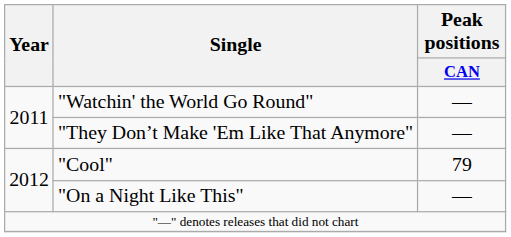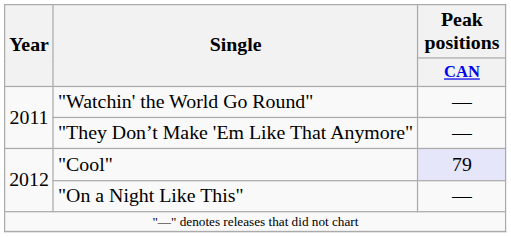"Cool" | Peak positions / CAN: no background -> lavender background
